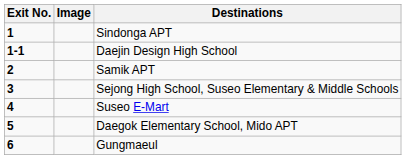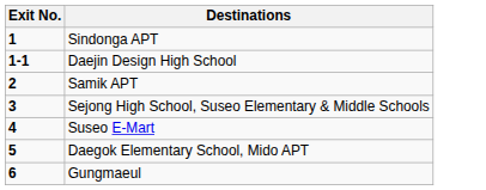- column: Image
